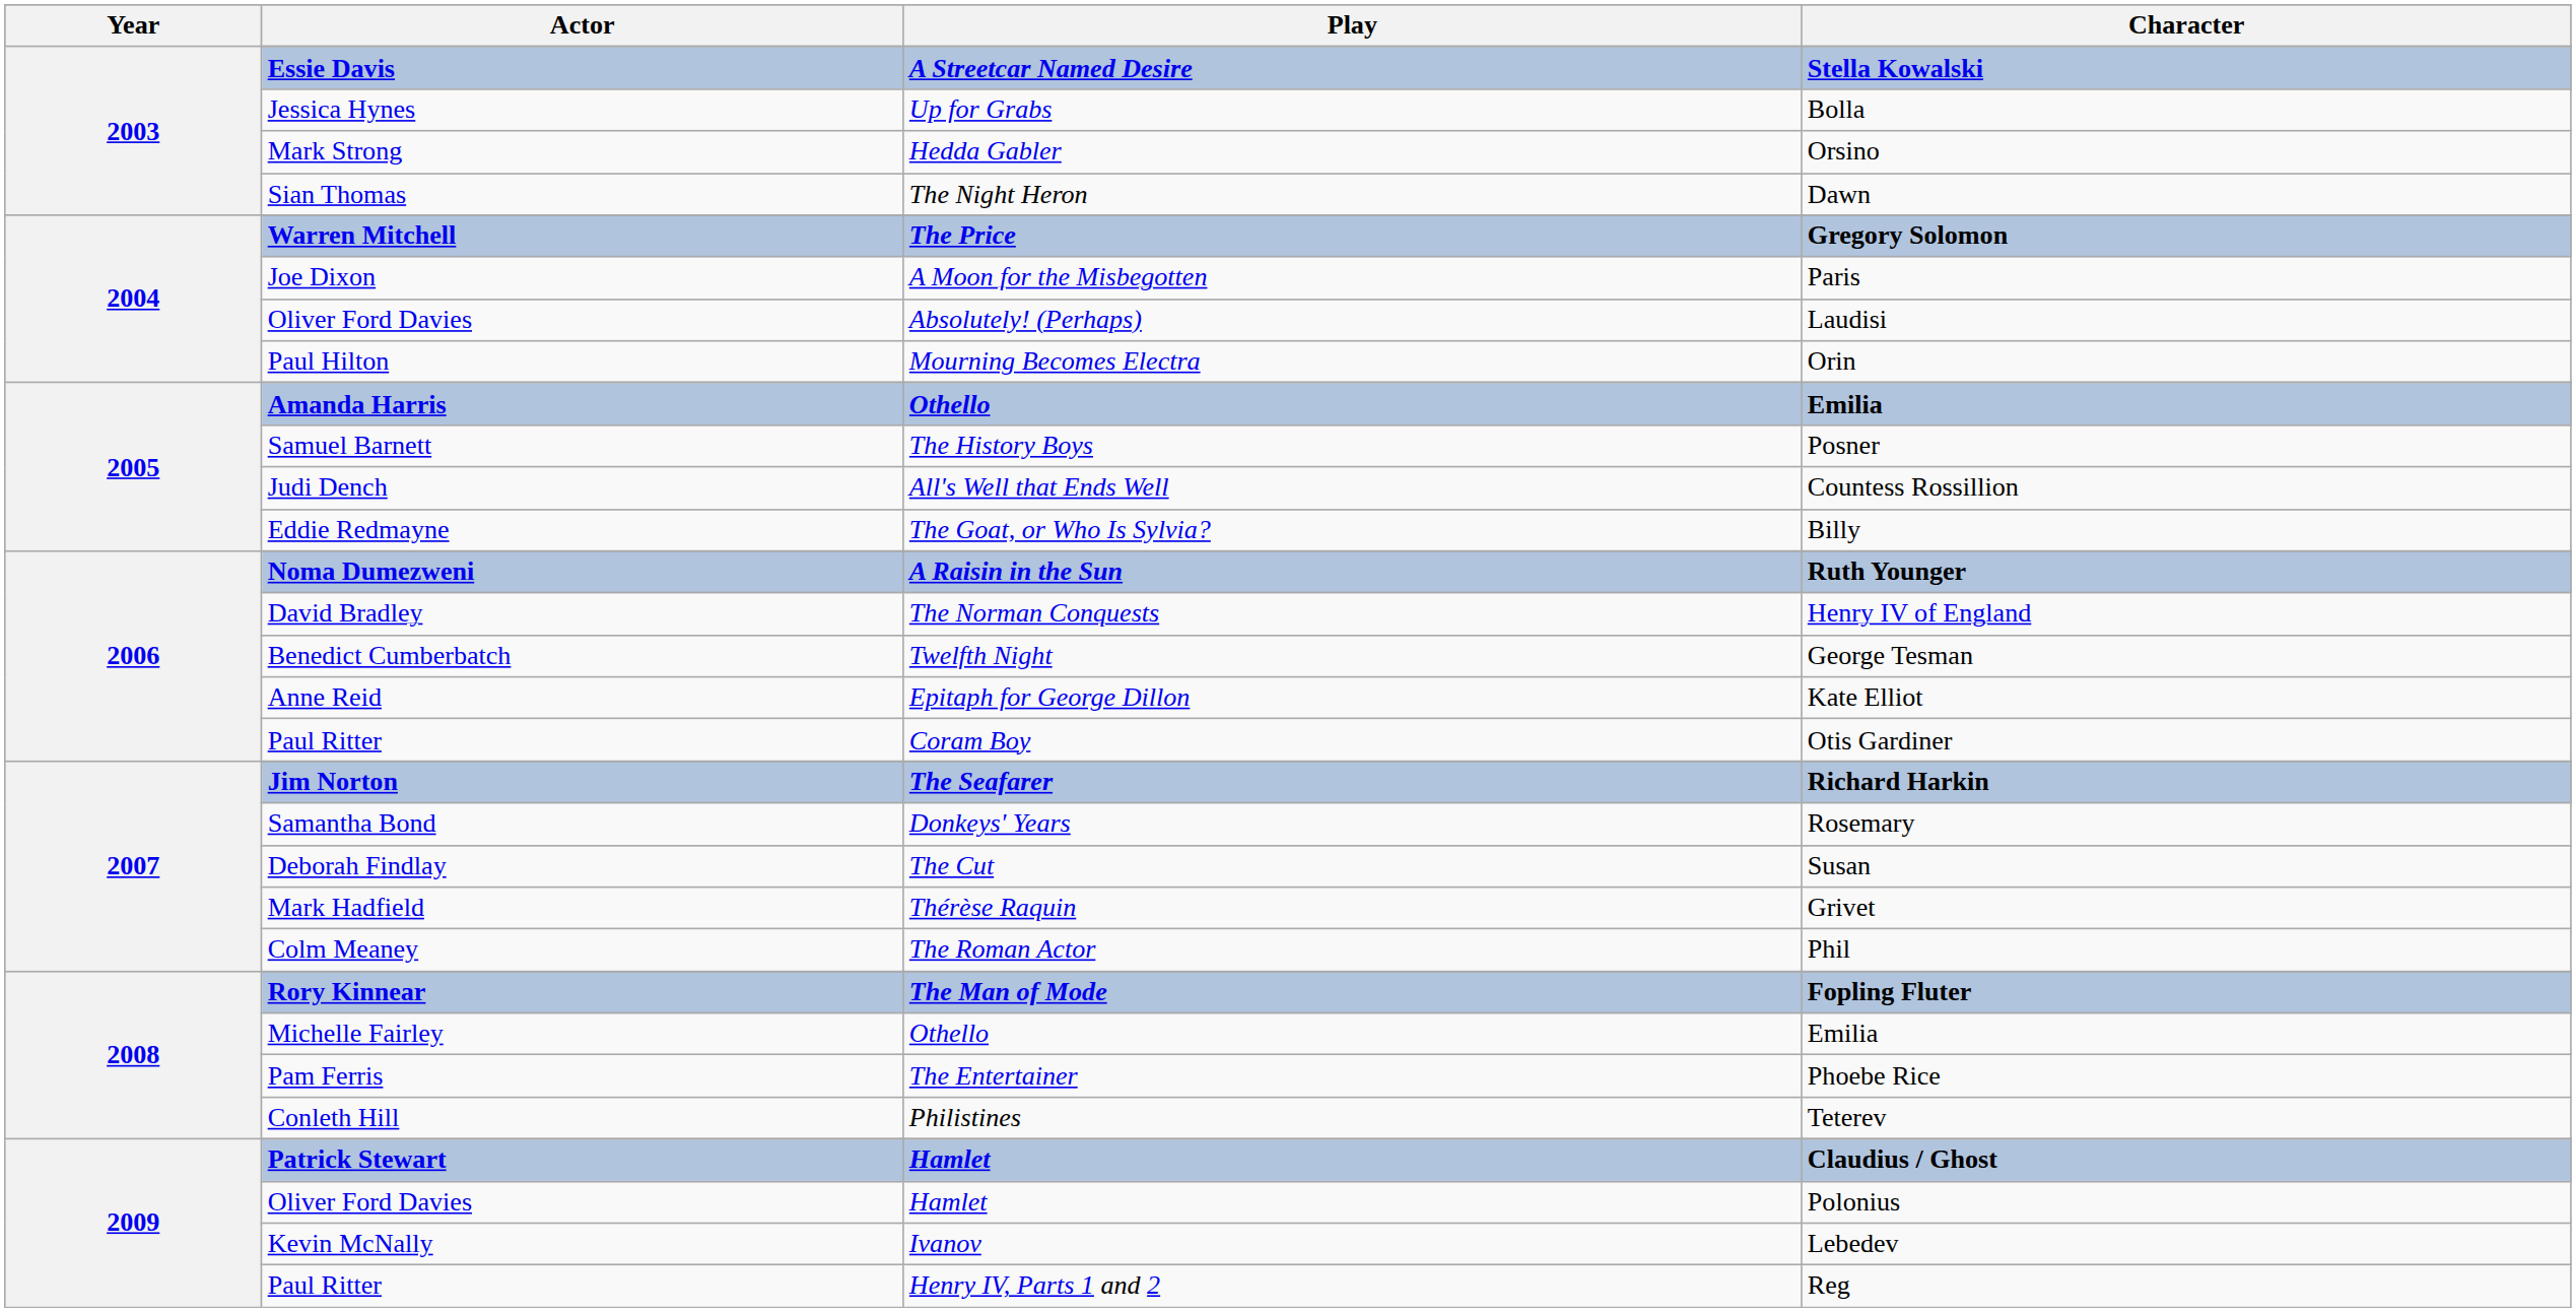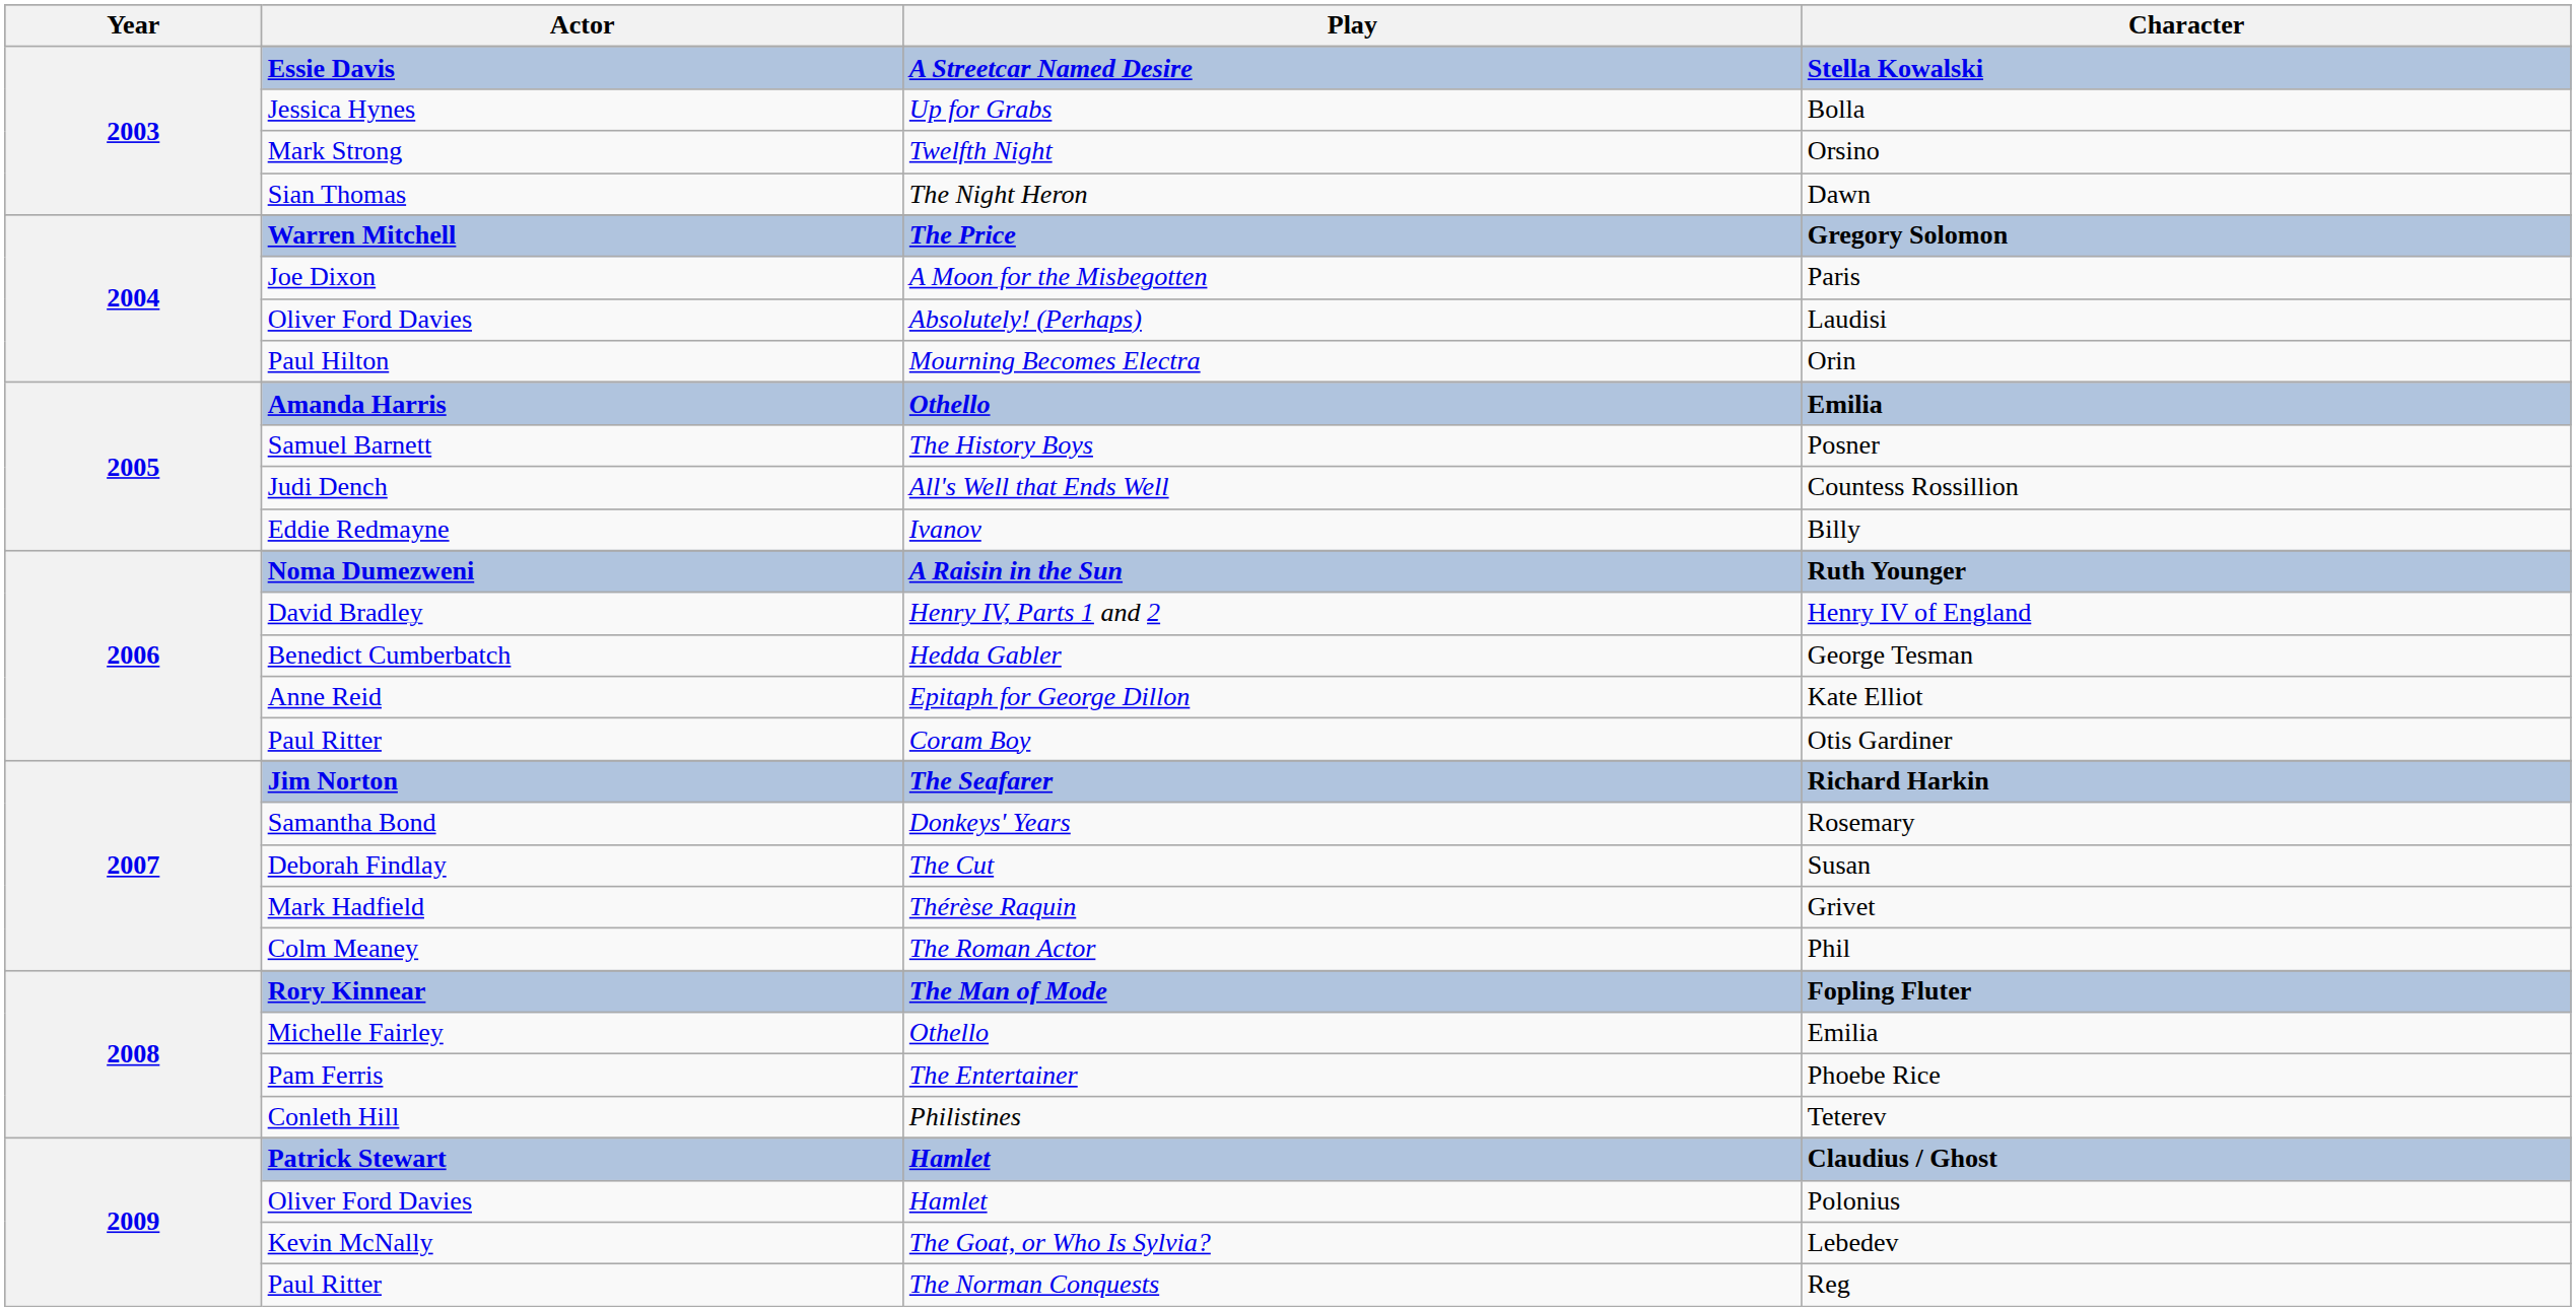Orsino | Play: Hedda Gabler -> Twelfth Night
Billy | Play: The Goat, or Who Is Sylvia? -> Ivanov
Henry IV of England | Play: The Norman Conquests -> Henry IV, Parts 1 and 2
George Tesman | Play: Twelfth Night -> Hedda Gabler
Lebedev | Play: Ivanov -> The Goat, or Who Is Sylvia?
Reg | Play: Henry IV, Parts 1 and 2 -> The Norman Conquests
